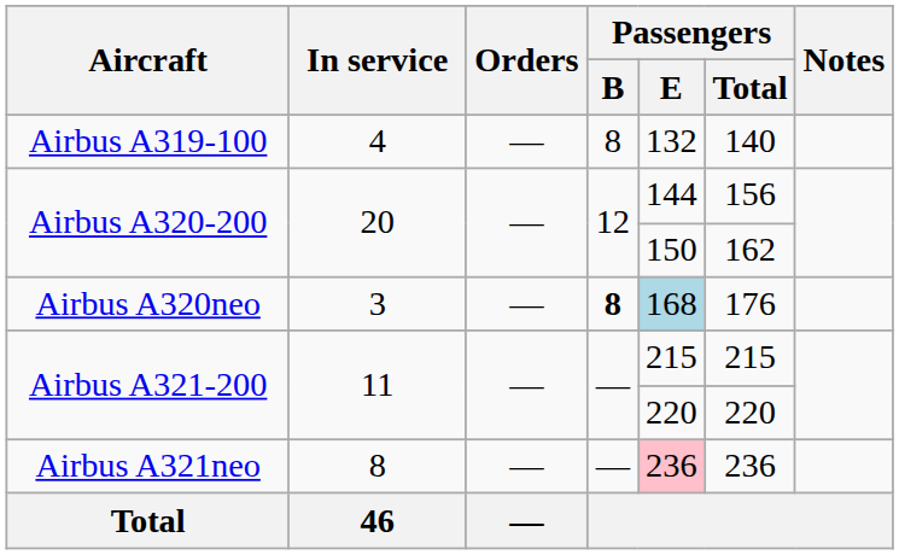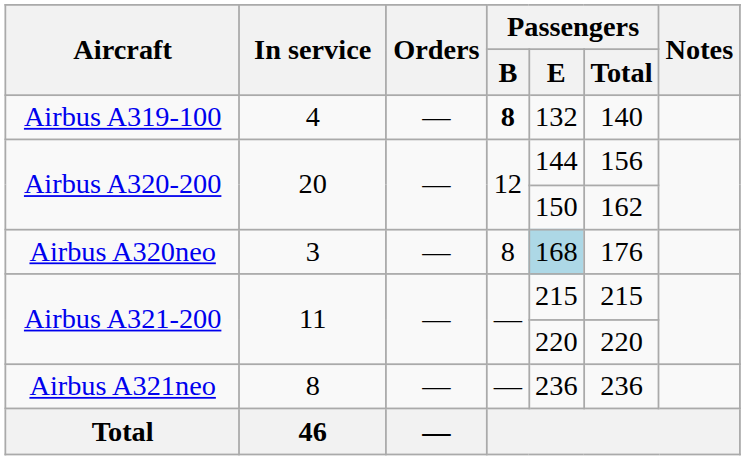Airbus A319-100 | Passengers / B: normal -> bold
Airbus A320neo | Passengers / B: bold -> normal
Airbus A321neo | Passengers / E: pink background -> no background
